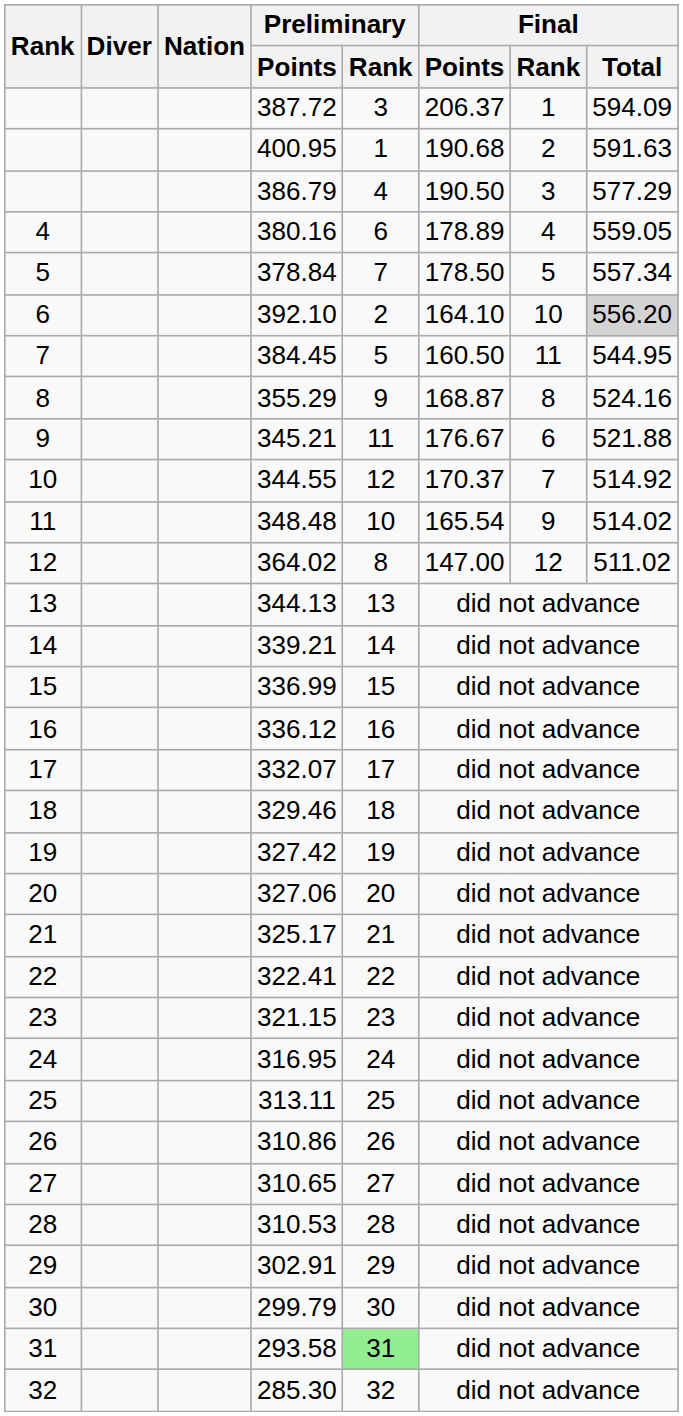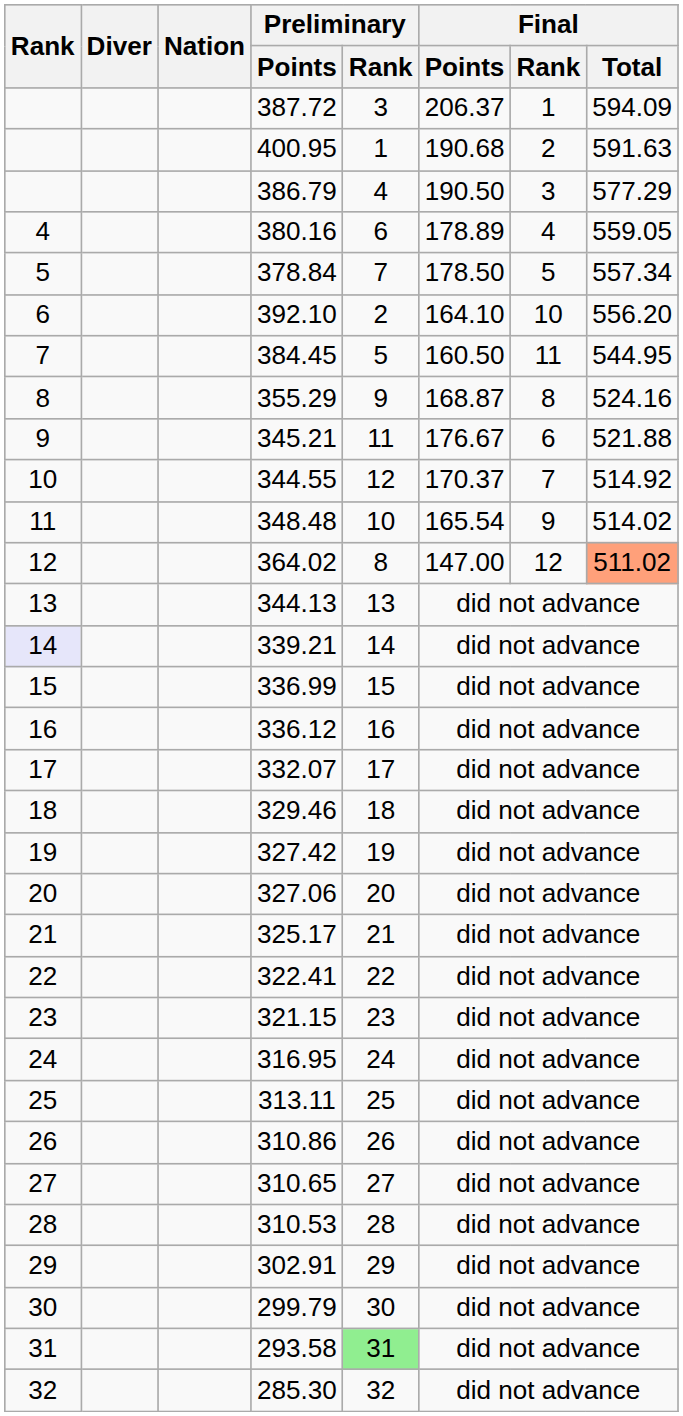392.10 | Final / Total: lightgrey background -> no background
364.02 | Final / Total: no background -> lightsalmon background
339.21 | Rank: no background -> lavender background
